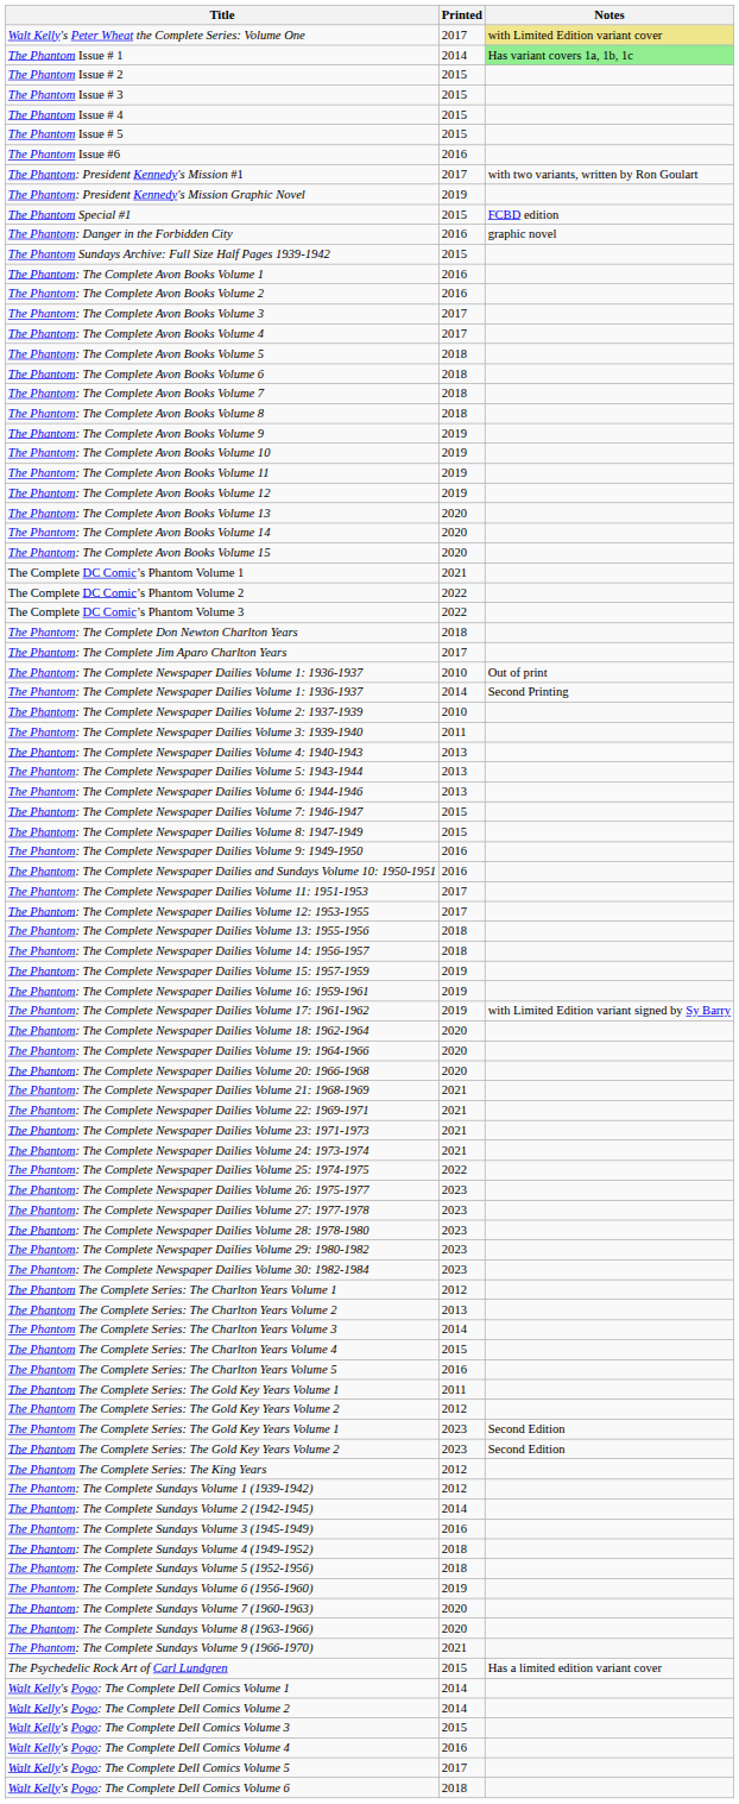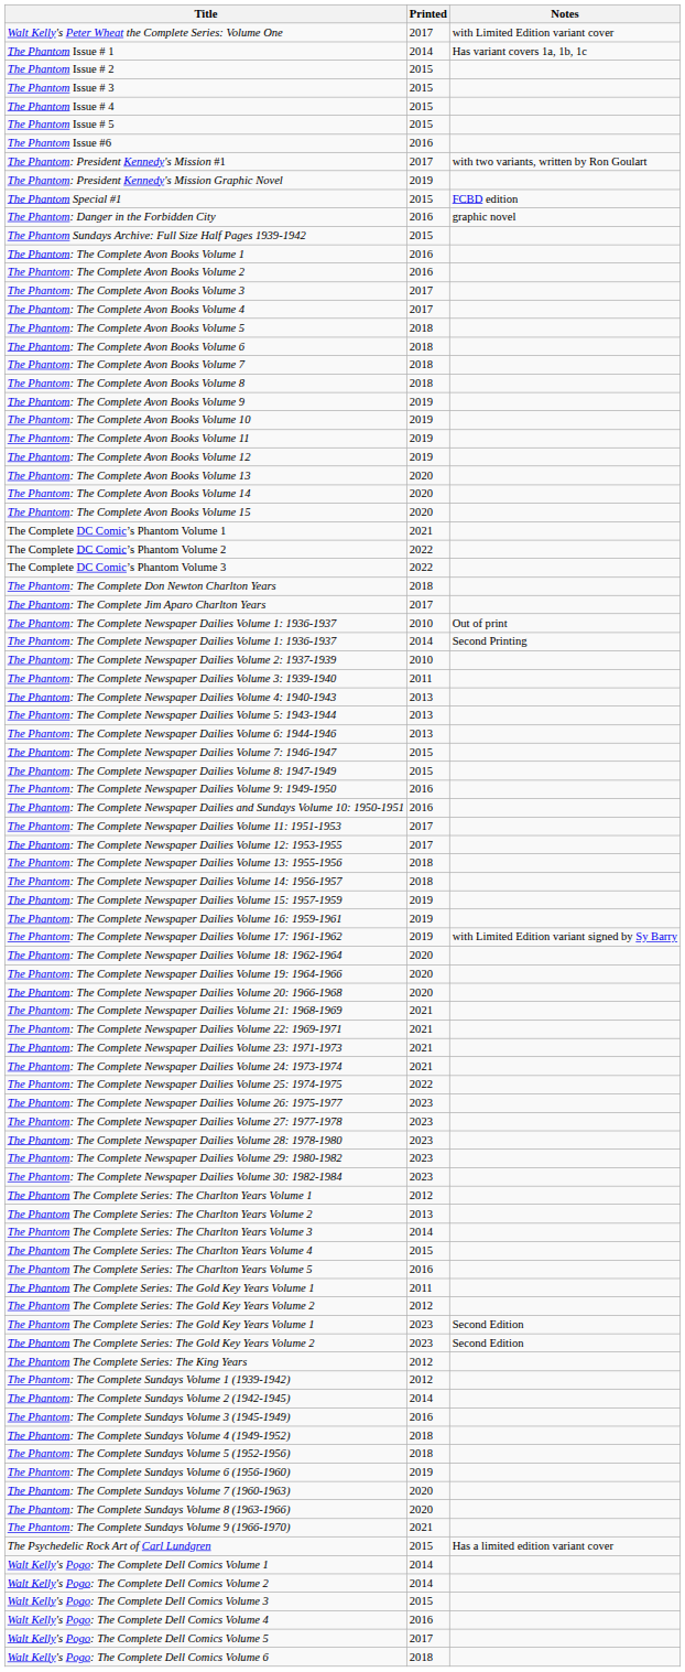Walt Kelly's Peter Wheat the Complete Series: Volume One | Notes: khaki background -> no background
The Phantom Issue # 1 | Notes: lightgreen background -> no background
